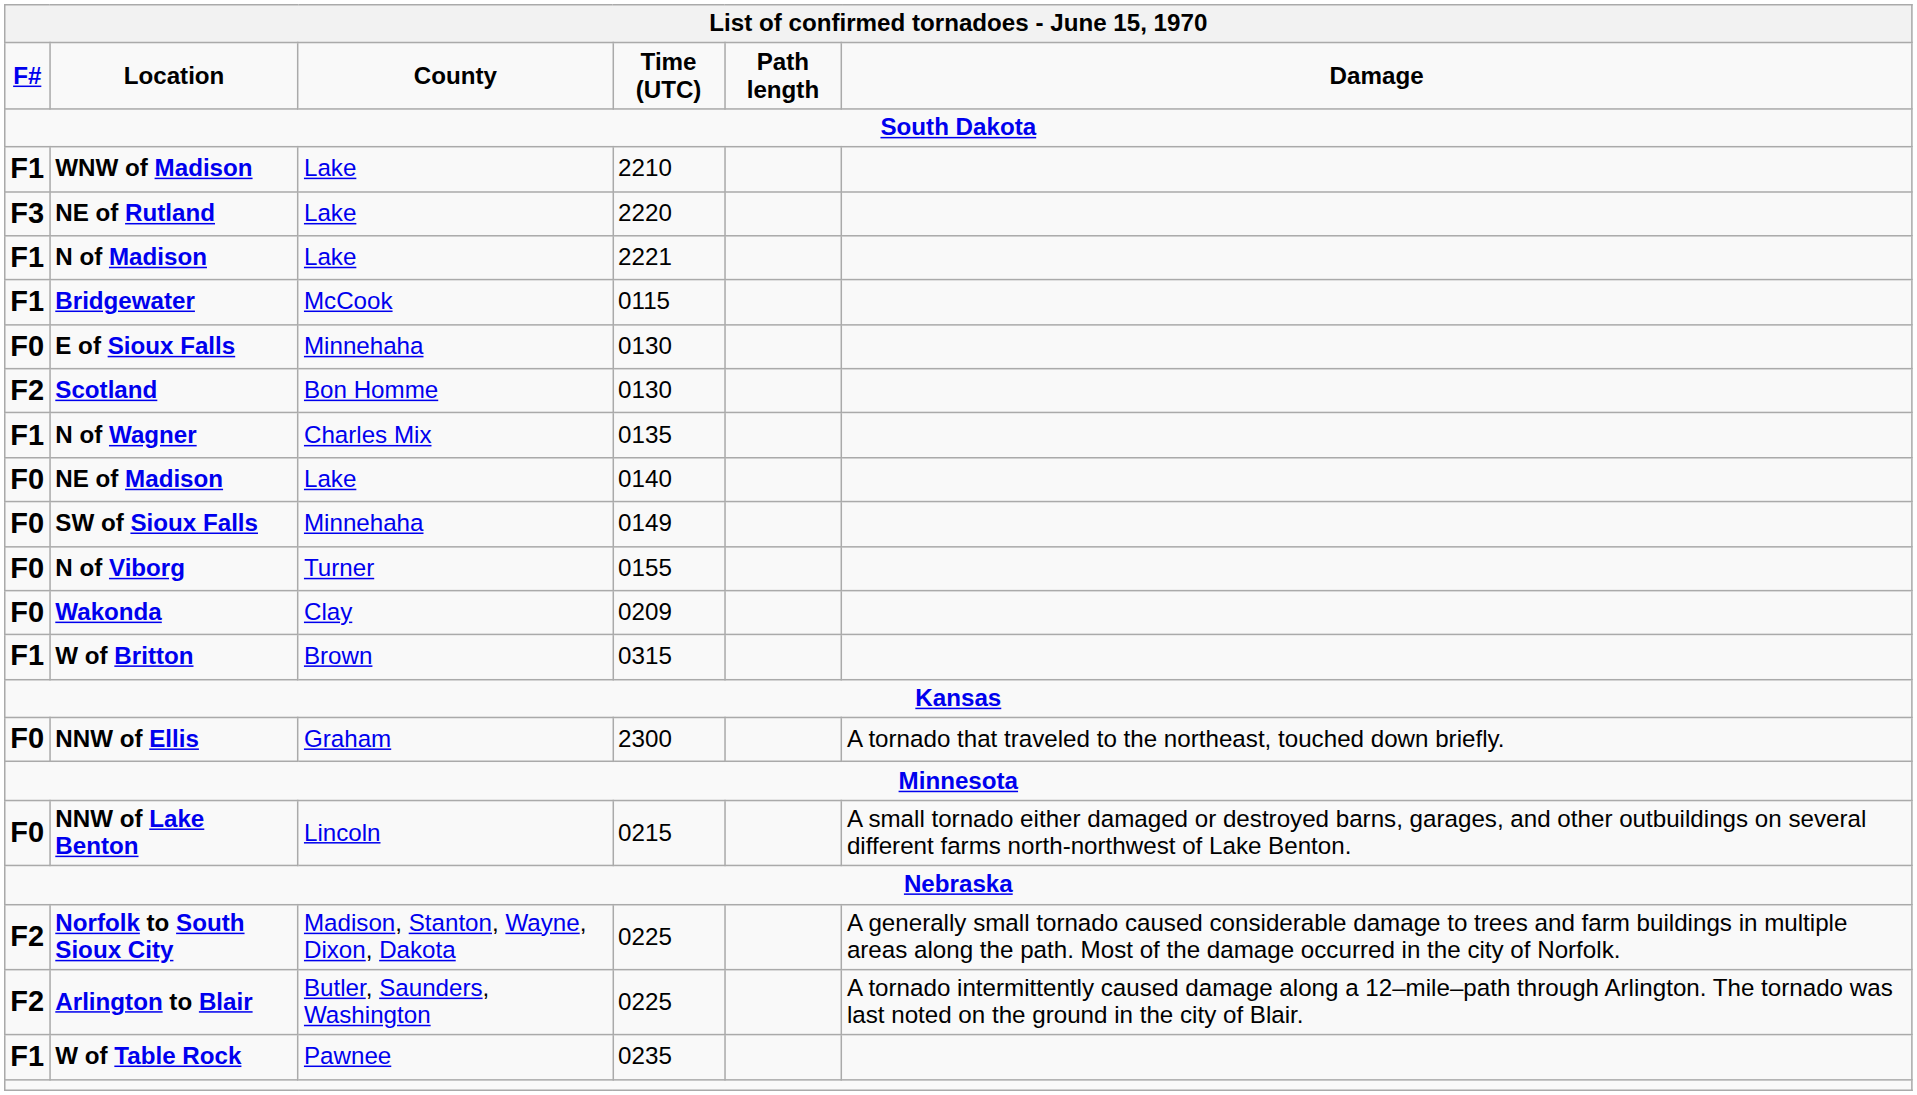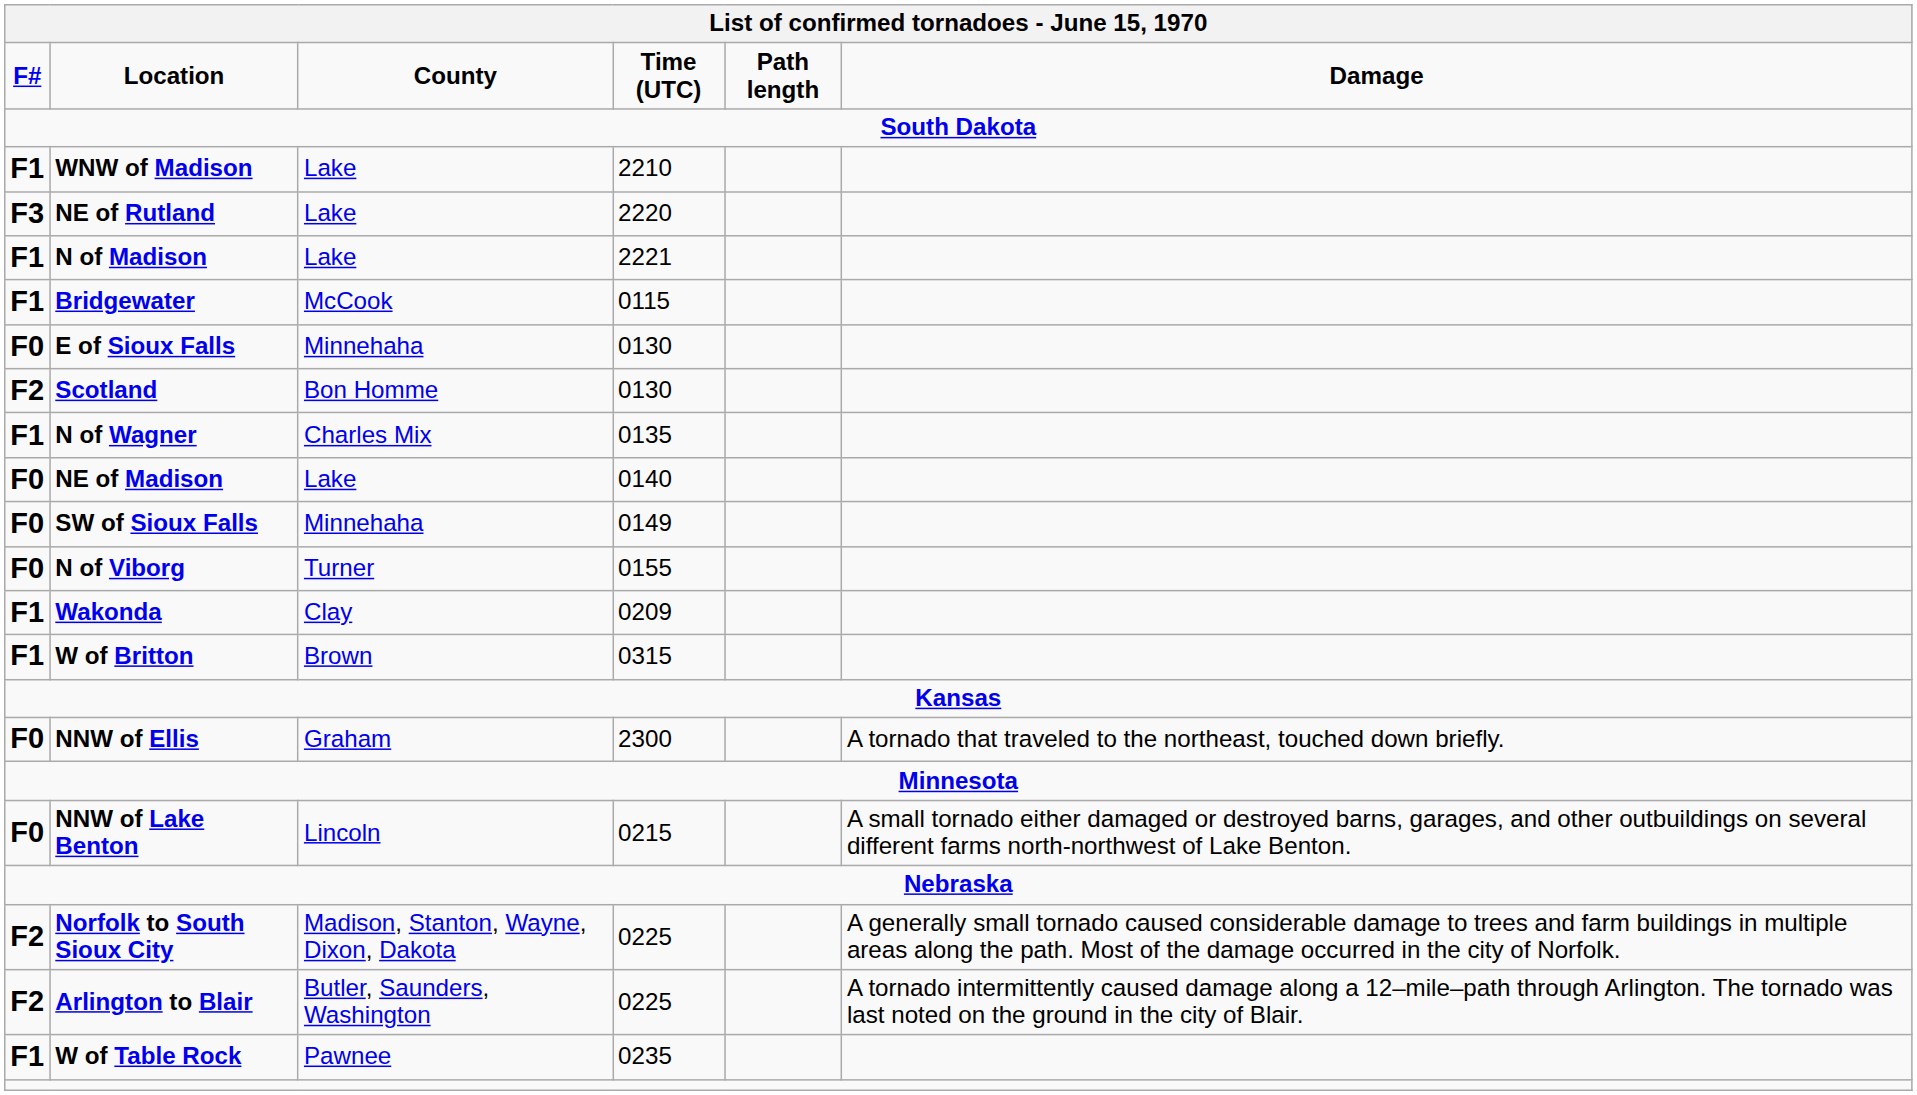Wakonda | List of confirmed tornadoes - June 15, 1970 / F#: F0 -> F1
